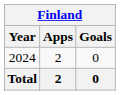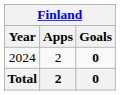2024 | Goals: normal -> bold
